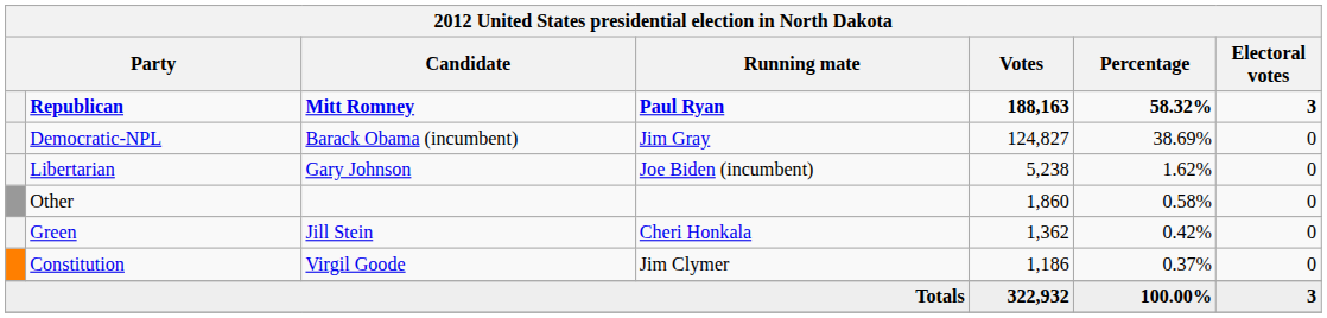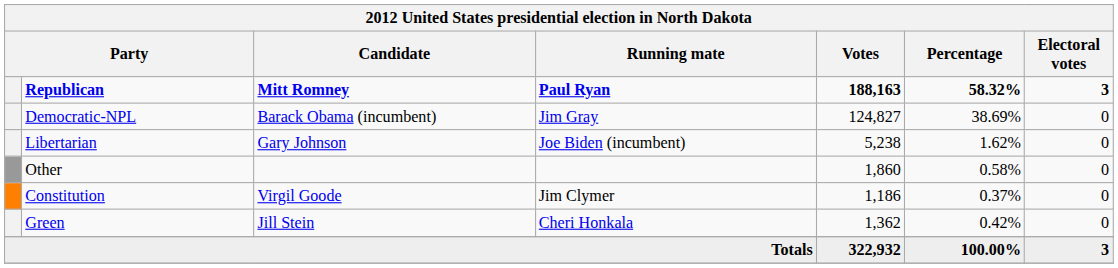rows swapped: Green <-> Constitution
